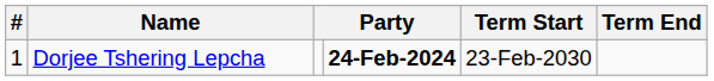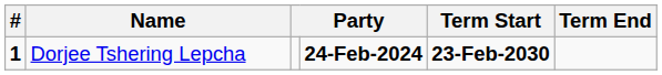Dorjee Tshering Lepcha | #: normal -> bold
Dorjee Tshering Lepcha | Term Start: normal -> bold
